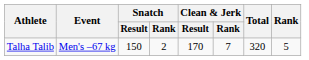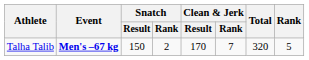Talha Talib | Event: normal -> bold
